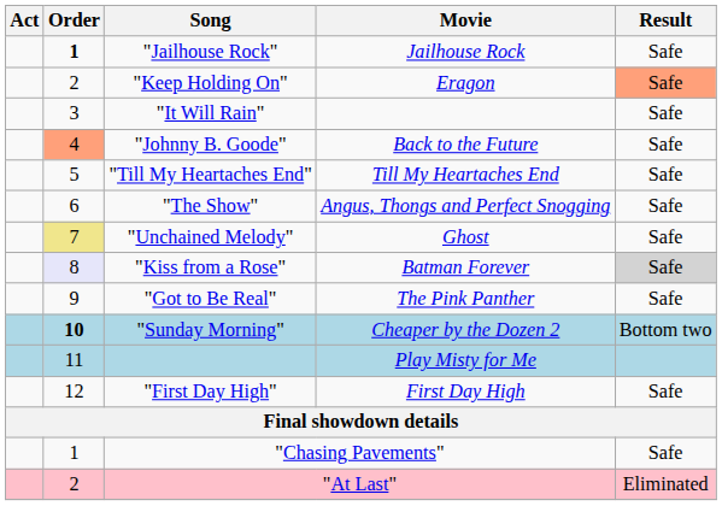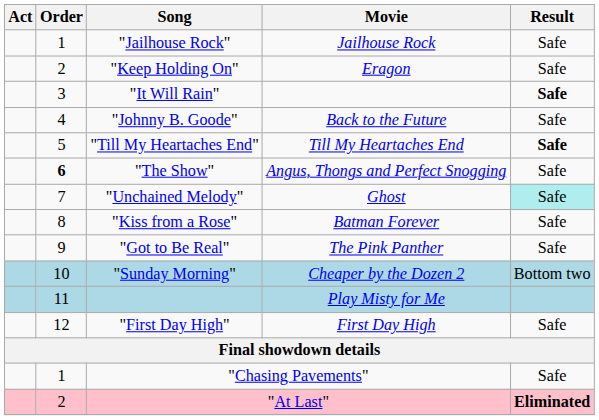"Jailhouse Rock" | Order: bold -> normal
"Keep Holding On" | Result: lightsalmon background -> no background
"It Will Rain" | Result: normal -> bold
"Johnny B. Goode" | Order: lightsalmon background -> no background
"Till My Heartaches End" | Result: normal -> bold
"The Show" | Order: normal -> bold
"Unchained Melody" | Order: khaki background -> no background
"Unchained Melody" | Result: no background -> paleturquoise background
"Kiss from a Rose" | Order: lavender background -> no background
"Kiss from a Rose" | Result: lightgrey background -> no background
"Sunday Morning" | Order: bold -> normal
"At Last" | Result: normal -> bold
